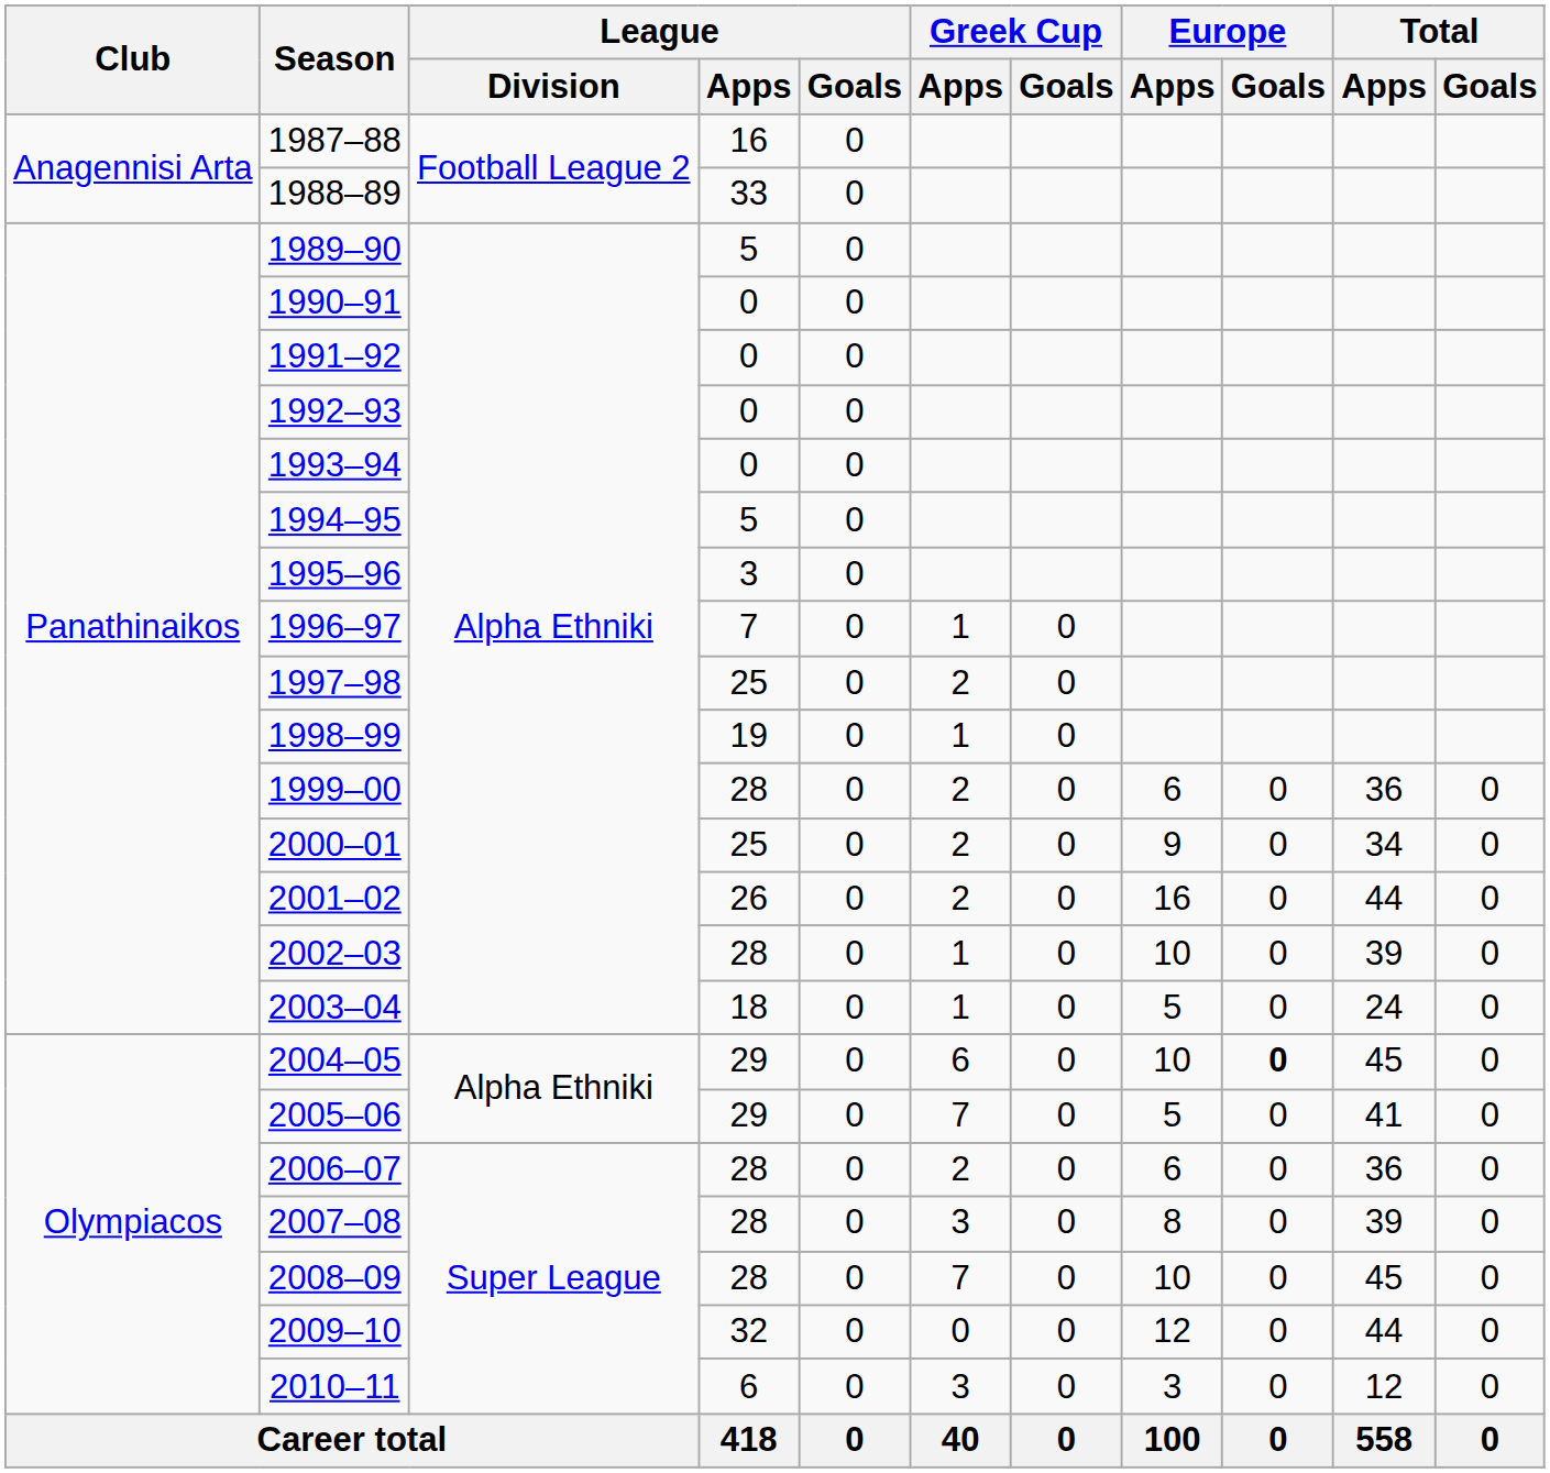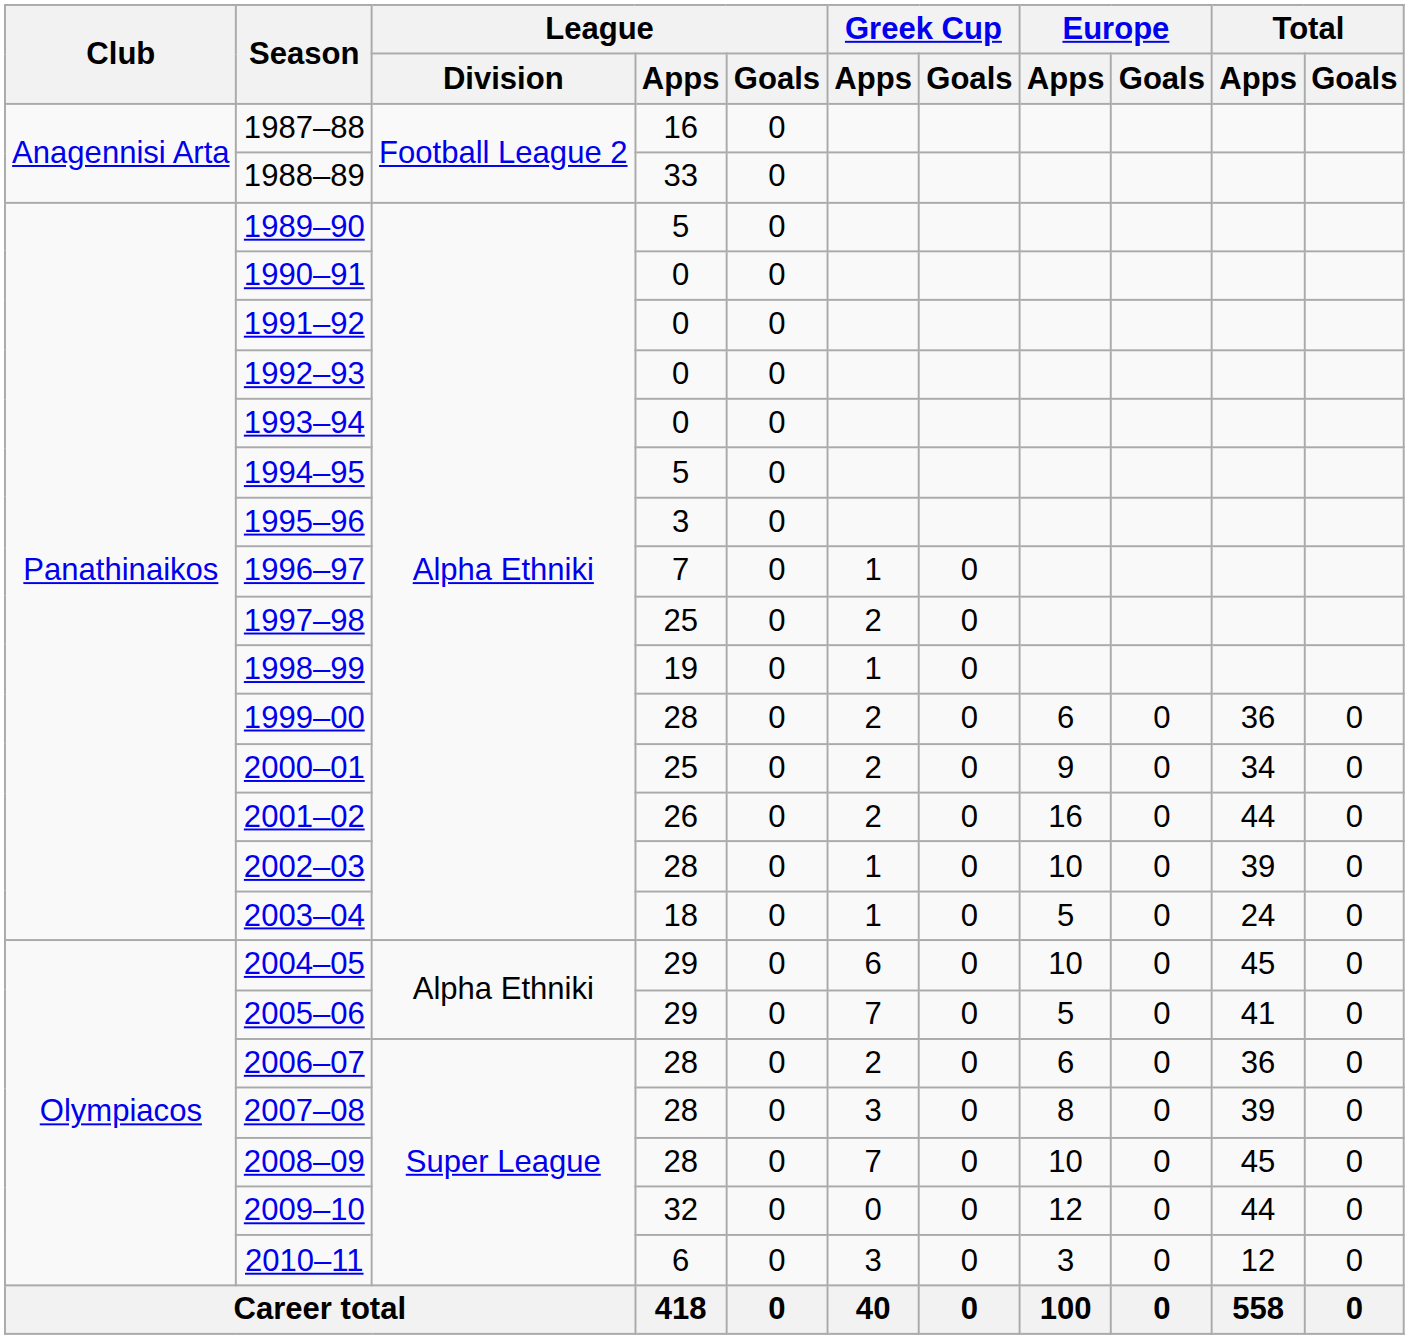2004–05 | Europe / Goals: bold -> normal
